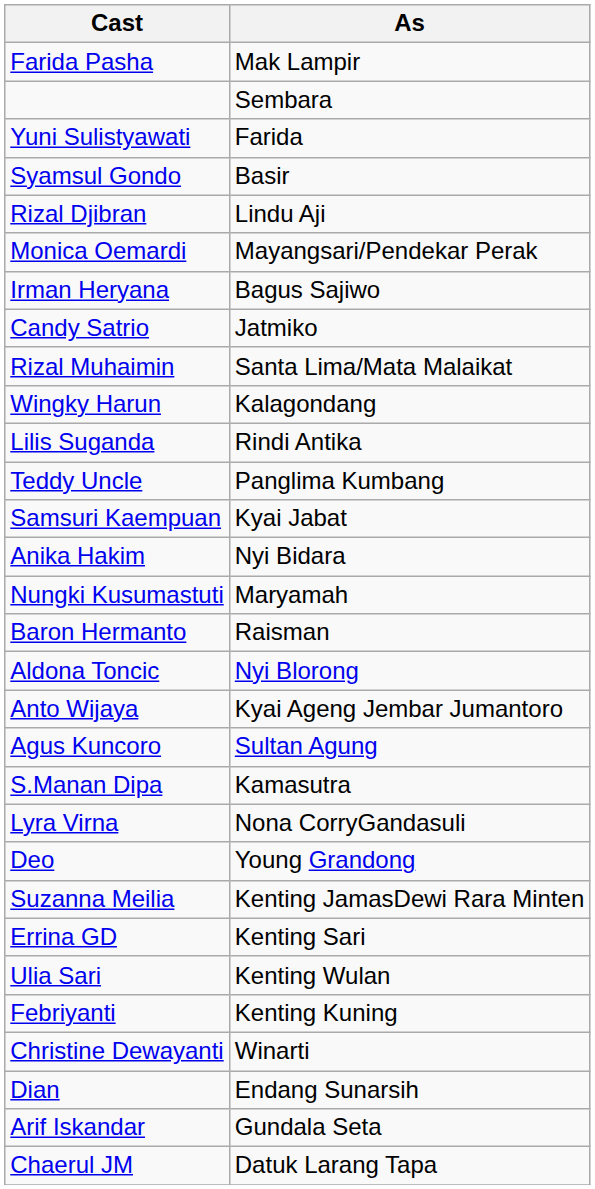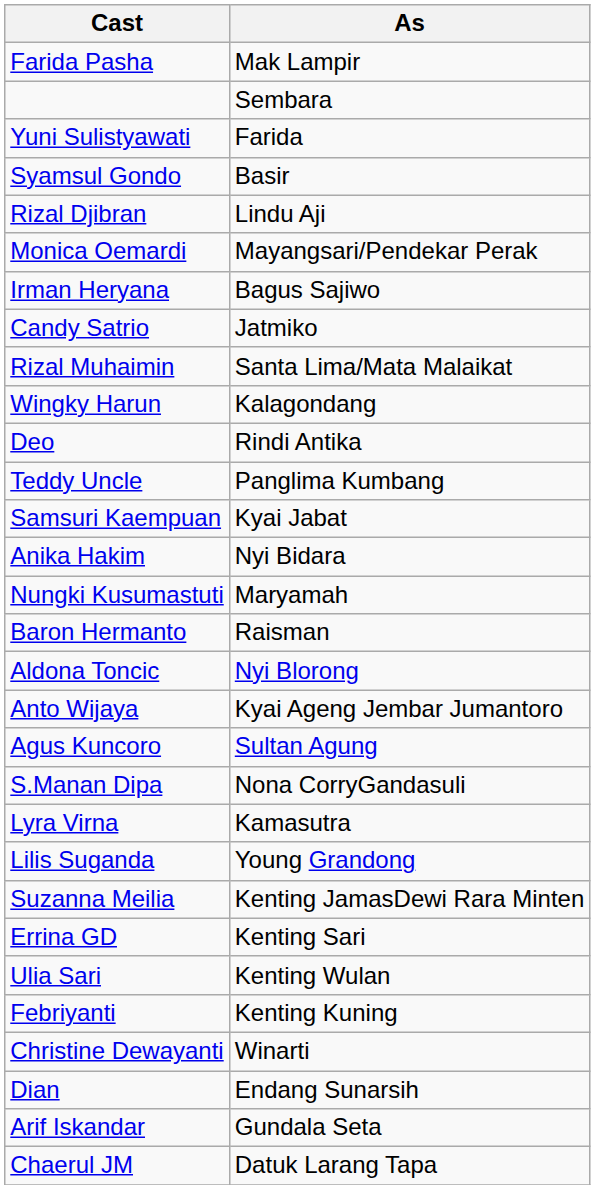row 12 | Cast: Lilis Suganda -> Deo
row 21 | As: Kamasutra -> Nona CorryGandasuli
row 22 | As: Nona CorryGandasuli -> Kamasutra
row 23 | Cast: Deo -> Lilis Suganda
